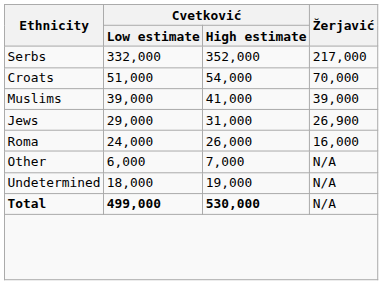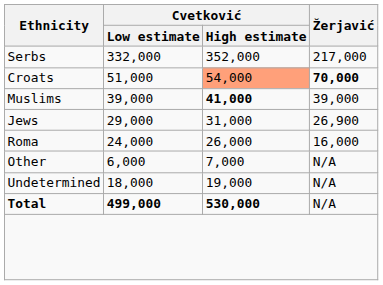Croats | Cvetković / High estimate: no background -> lightsalmon background
Croats | Žerjavić: normal -> bold
Muslims | Cvetković / High estimate: normal -> bold
